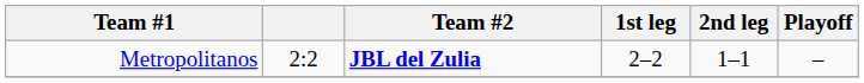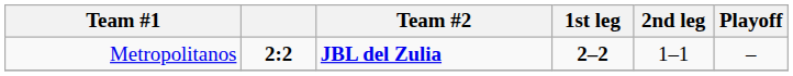Metropolitanos | column 2: normal -> bold
Metropolitanos | 1st leg: normal -> bold
